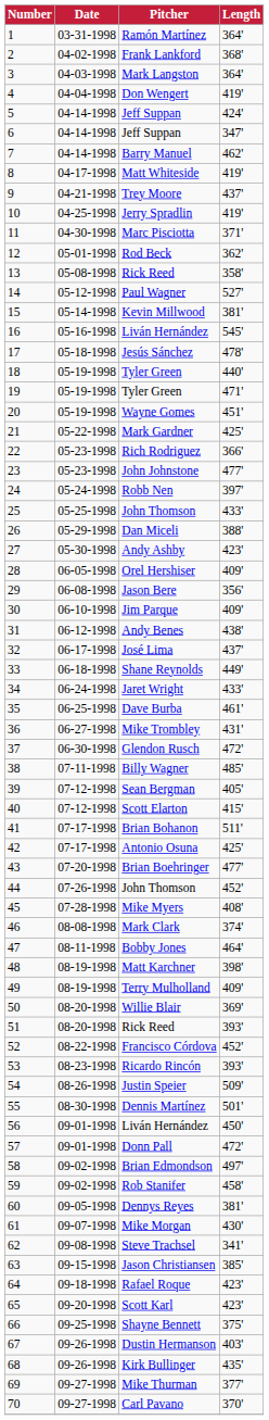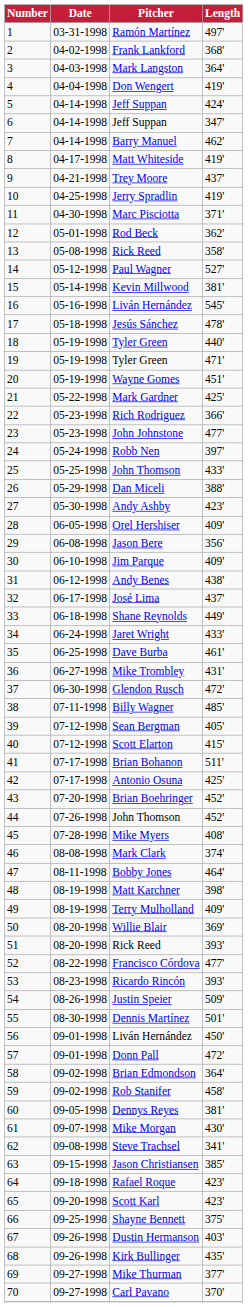Ramón Martínez | Length: 364' -> 497'
Brian Boehringer | Length: 477' -> 452'
Francisco Córdova | Length: 452' -> 477'
Brian Edmondson | Length: 497' -> 364'
